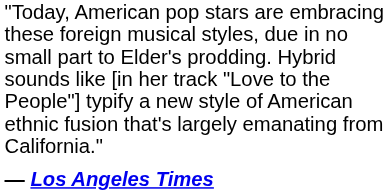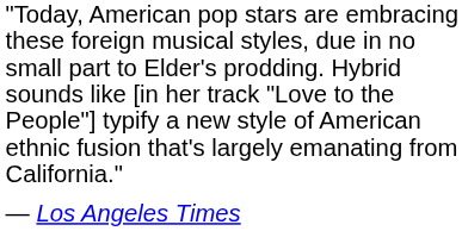row 2 | column 1: bold -> normal
